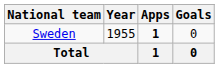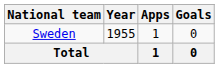Sweden | Apps: bold -> normal
